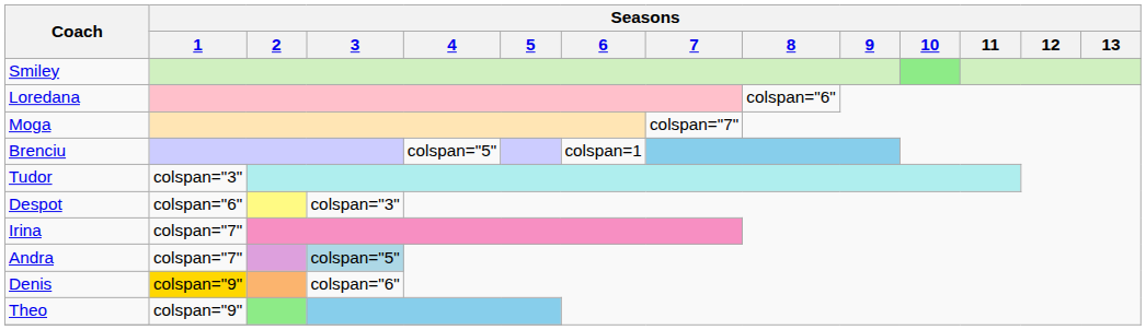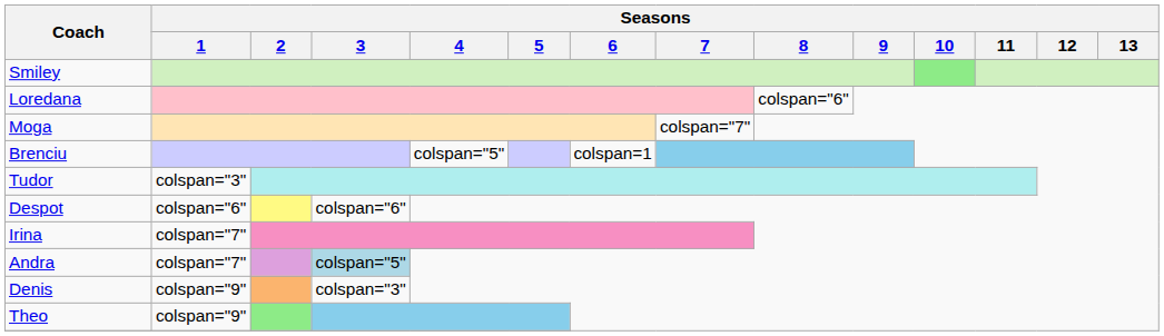Despot | Seasons / 3: colspan="3" -> colspan="6"
Denis | Seasons / 1: gold background -> no background
Denis | Seasons / 3: colspan="6" -> colspan="3"
